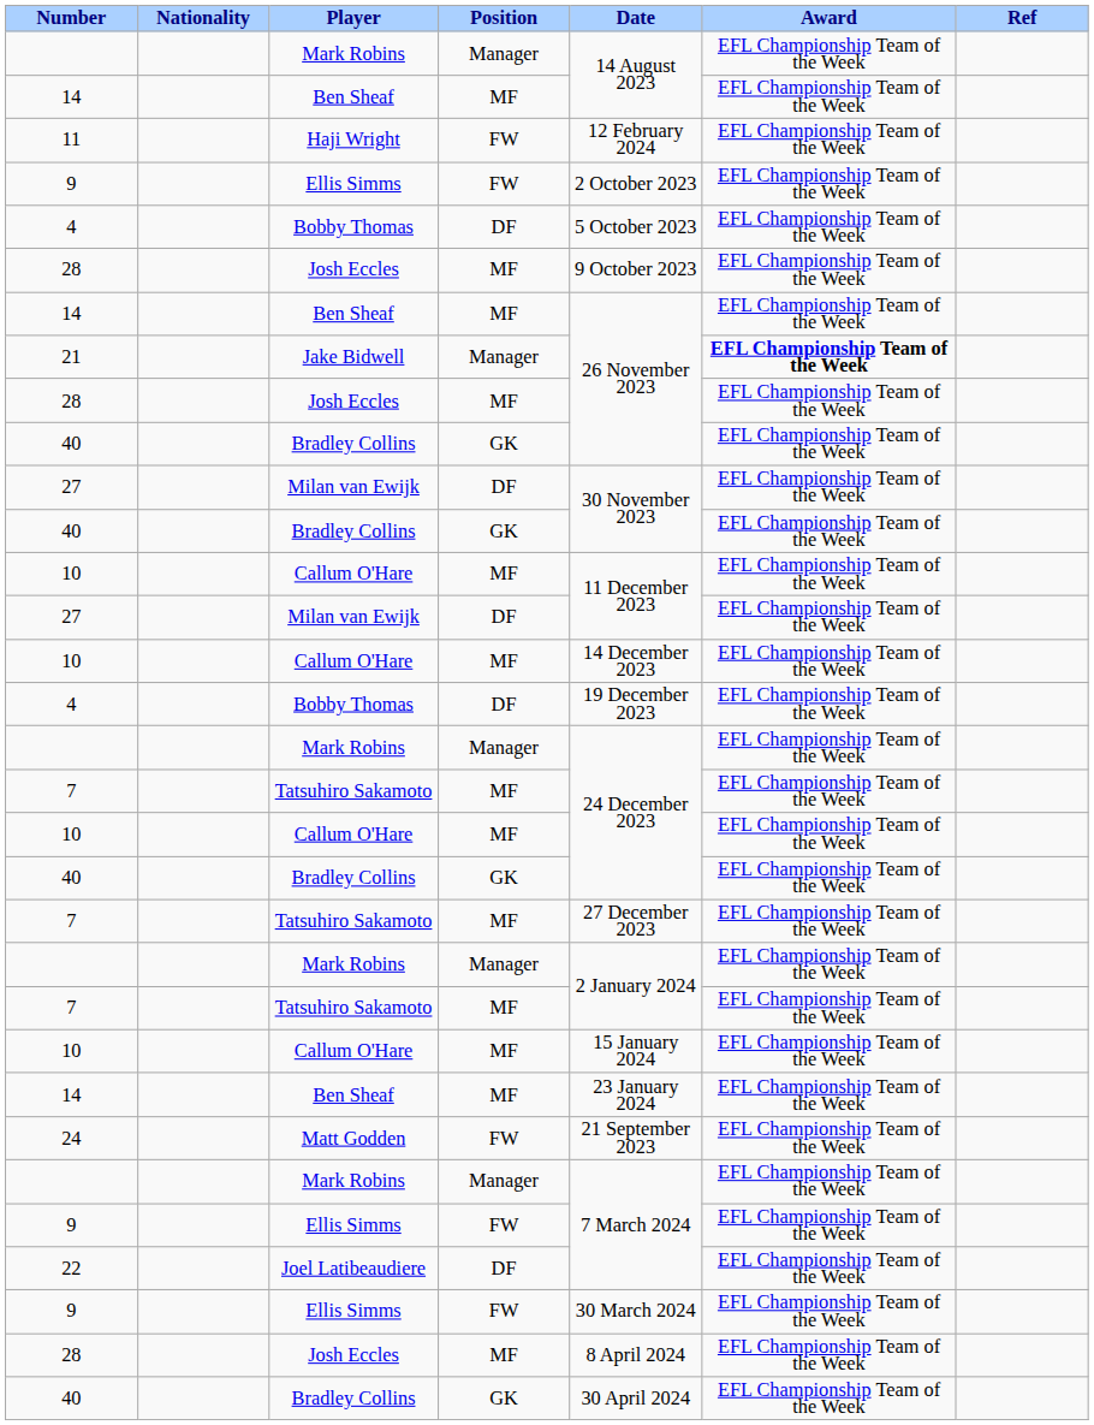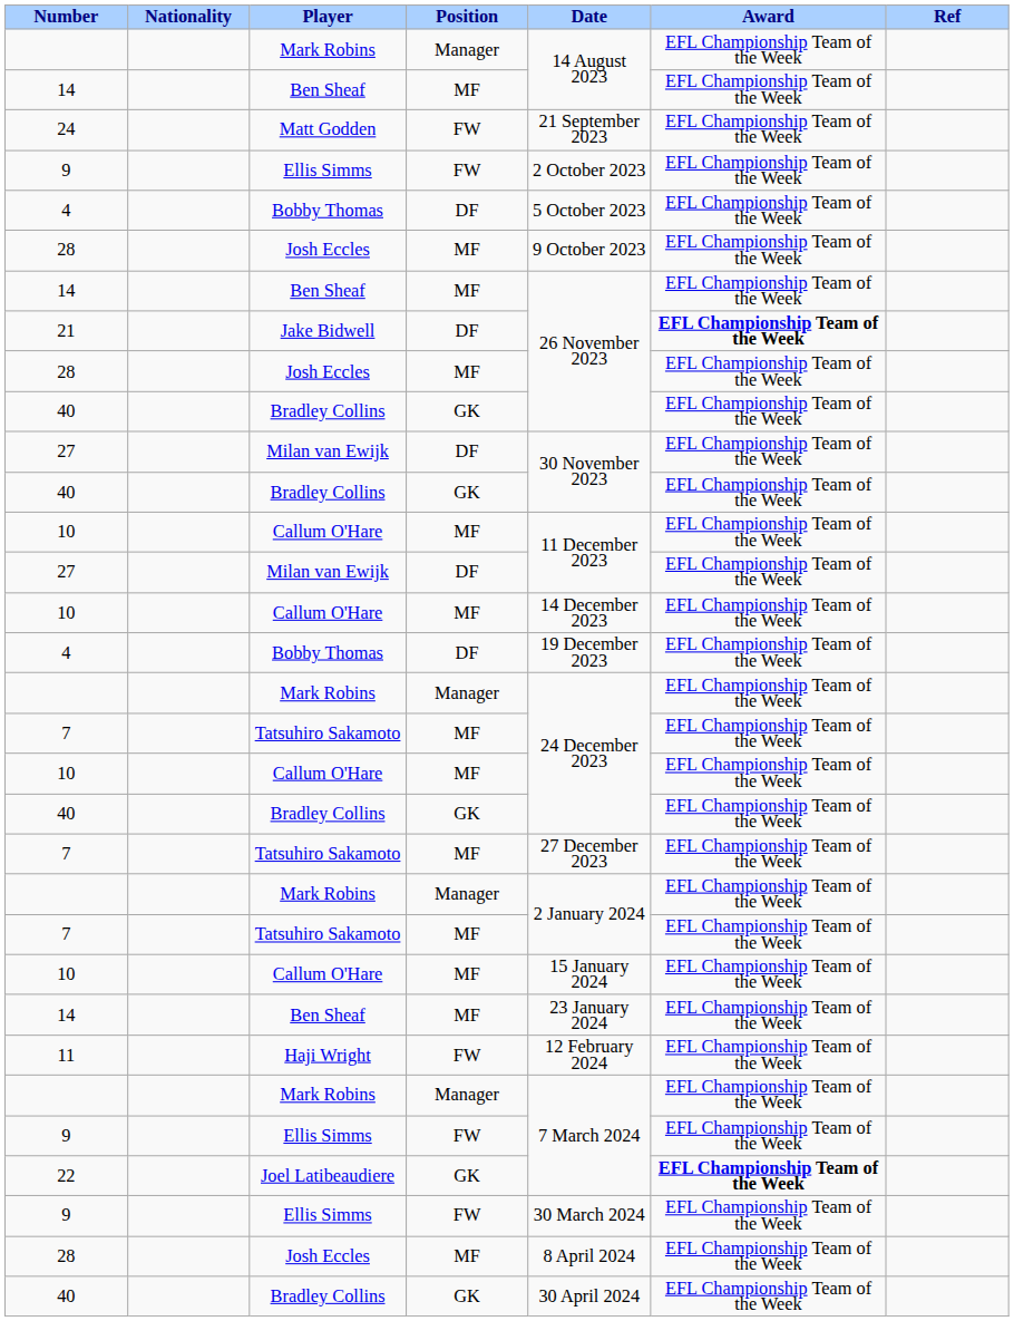rows swapped: 24 <-> 11
21 | Position: Manager -> DF
22 | Position: DF -> GK
22 | Award: normal -> bold
